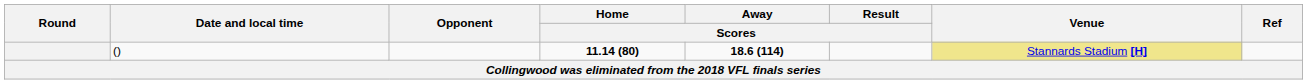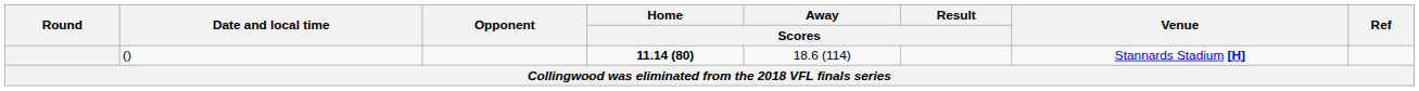row 3 | Away / Scores: bold -> normal
row 3 | Venue: khaki background -> no background
